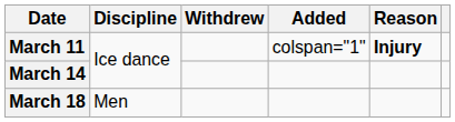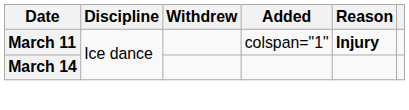- row: March 18 | Men
